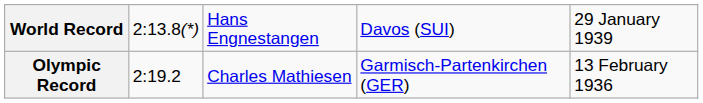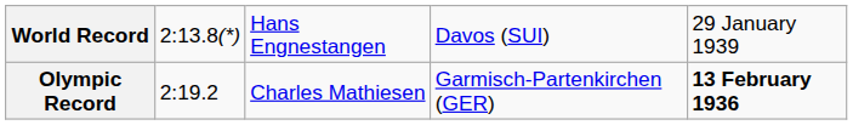Olympic Record | column 5: normal -> bold
